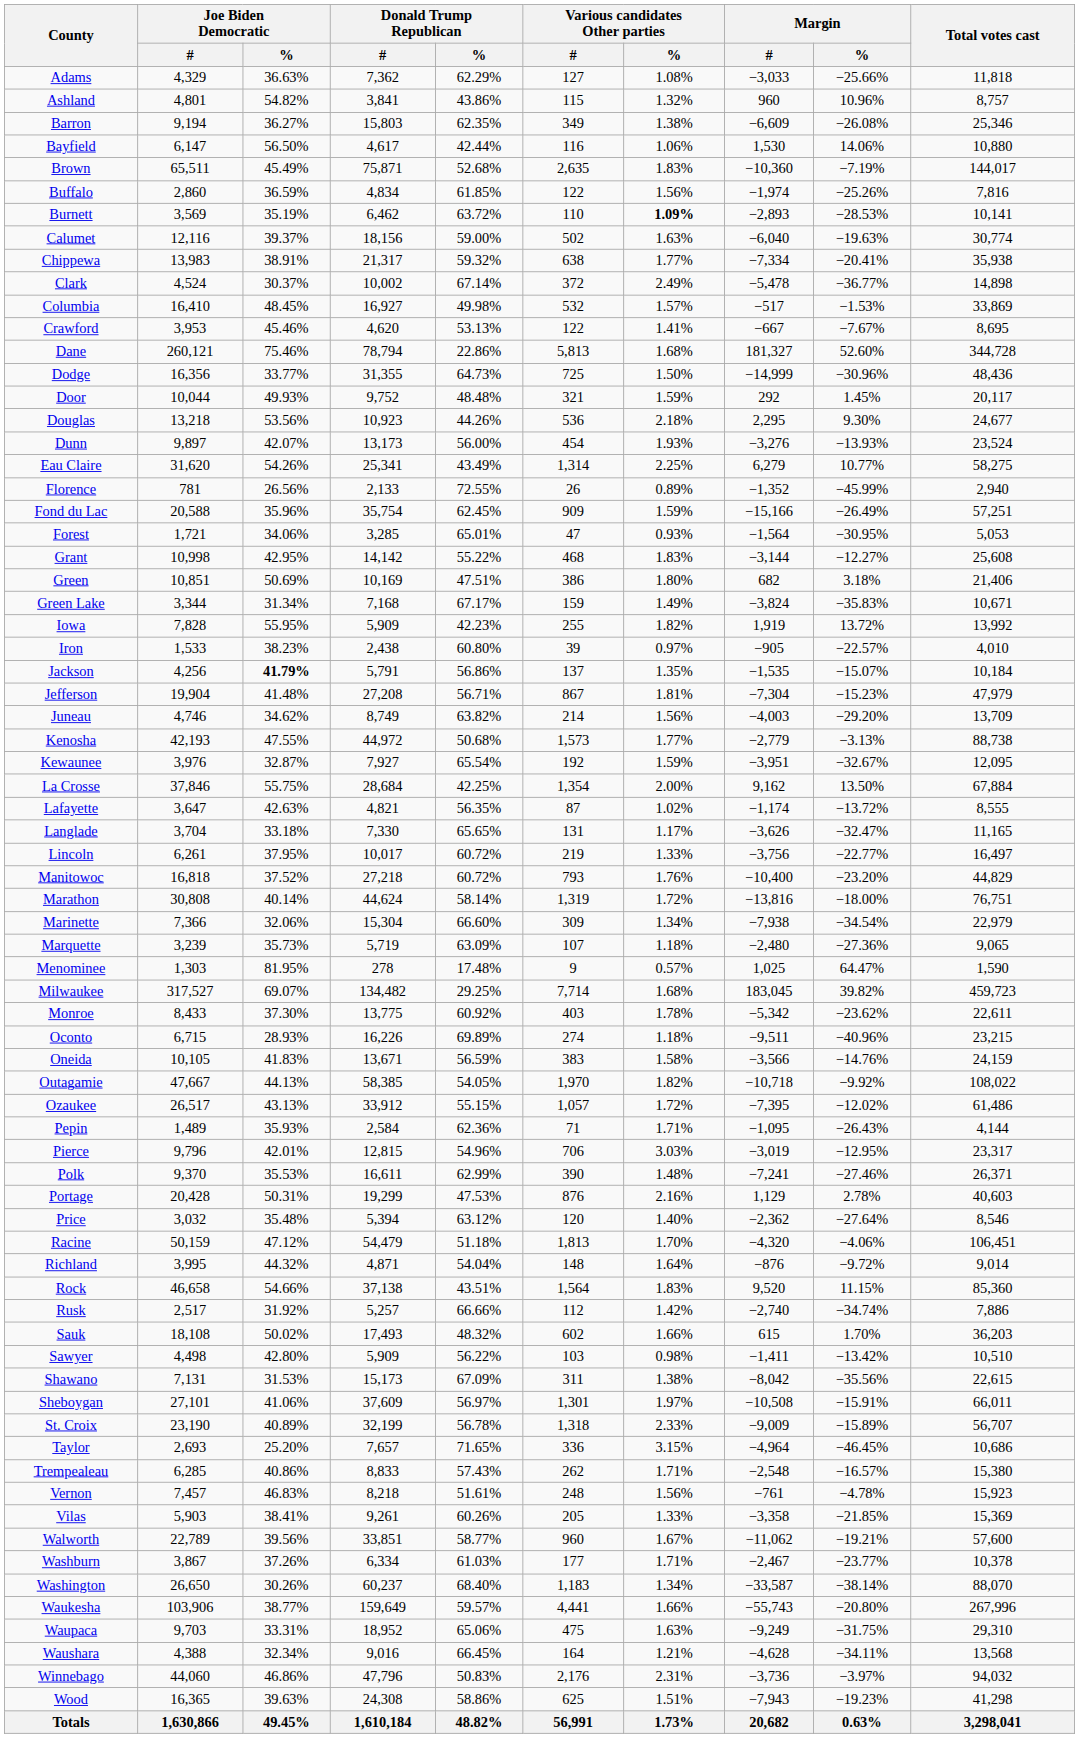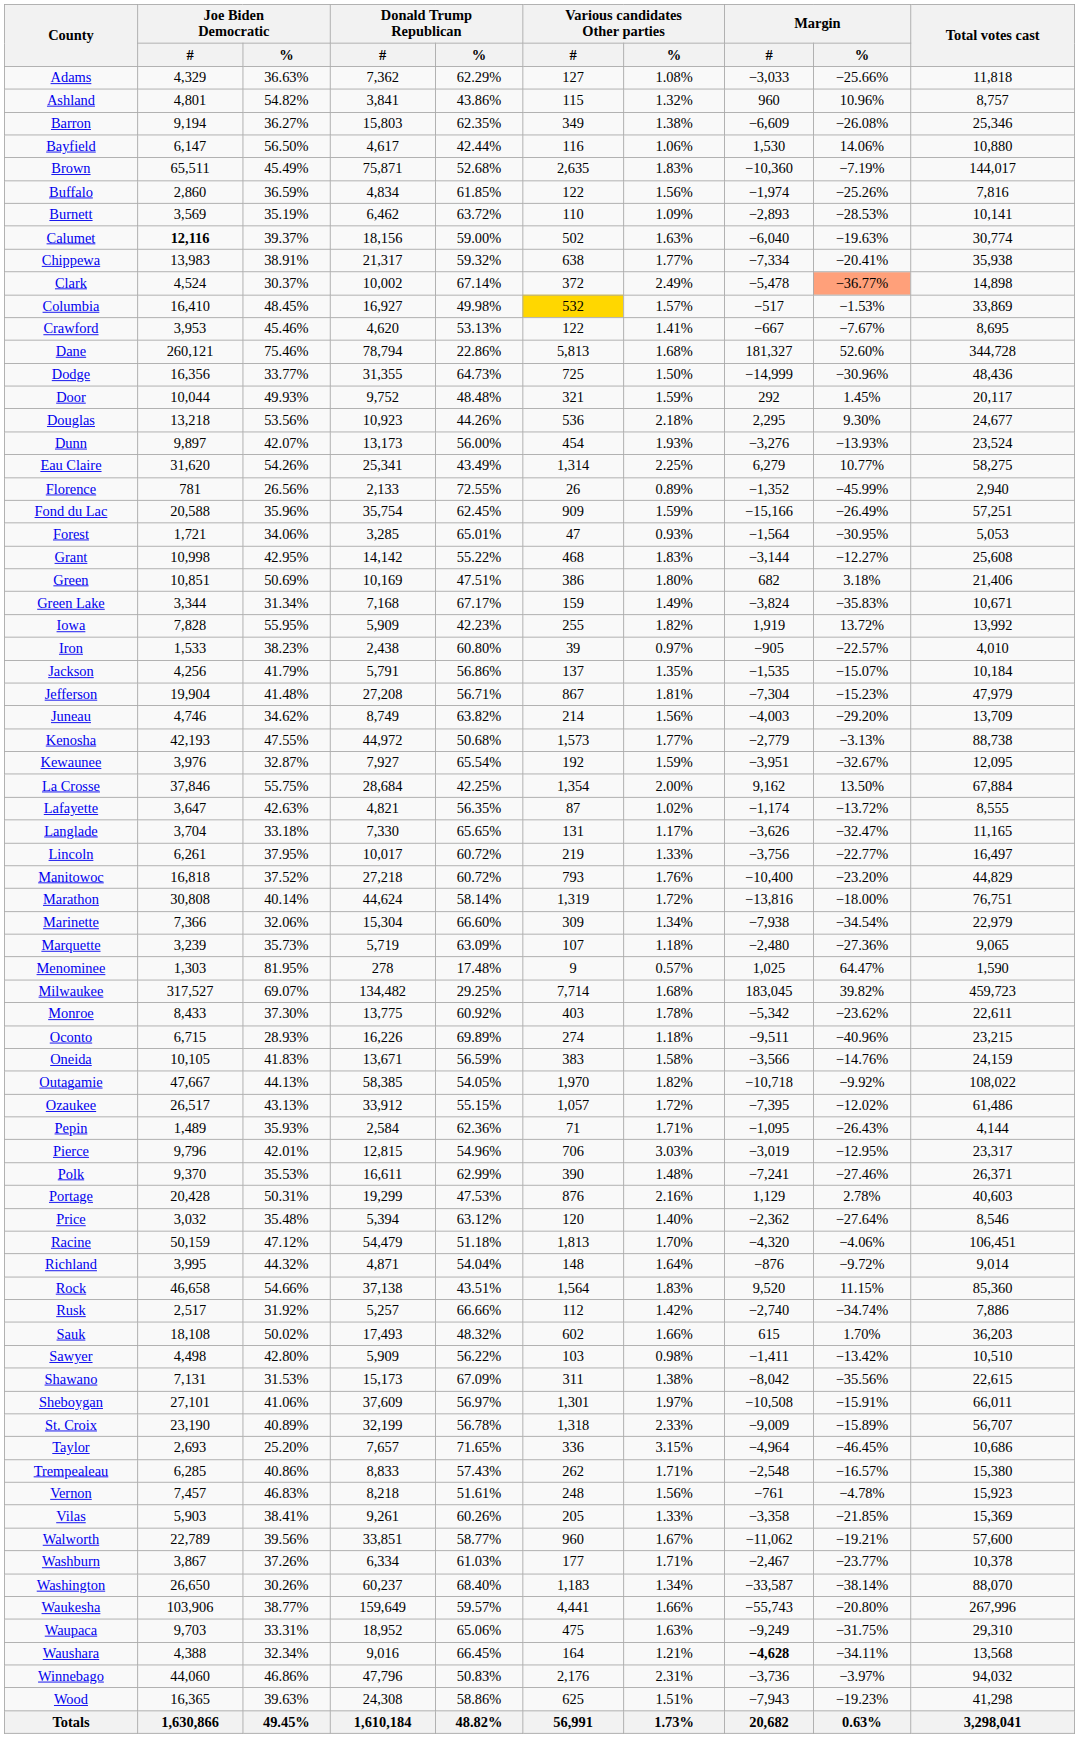Burnett | Various candidates Other parties / %: bold -> normal
Calumet | Joe Biden Democratic / #: normal -> bold
Clark | Margin / %: no background -> lightsalmon background
Columbia | Various candidates Other parties / #: no background -> gold background
Jackson | Joe Biden Democratic / %: bold -> normal
Waushara | Margin / #: normal -> bold
